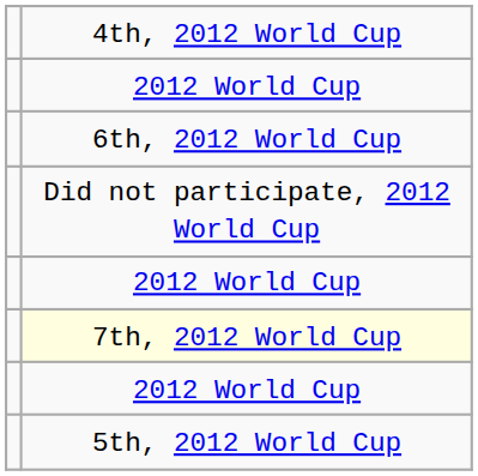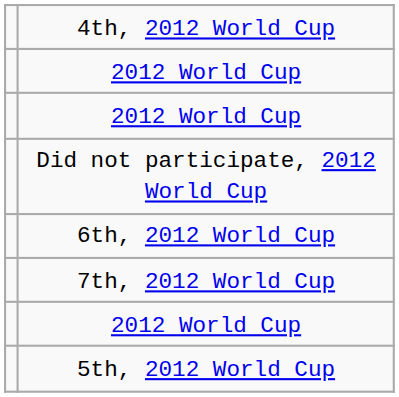row 3 | column 2: 6th, 2012 World Cup -> 2012 World Cup
row 5 | column 2: 2012 World Cup -> 6th, 2012 World Cup
row 6 | column 2: lightyellow background -> no background
